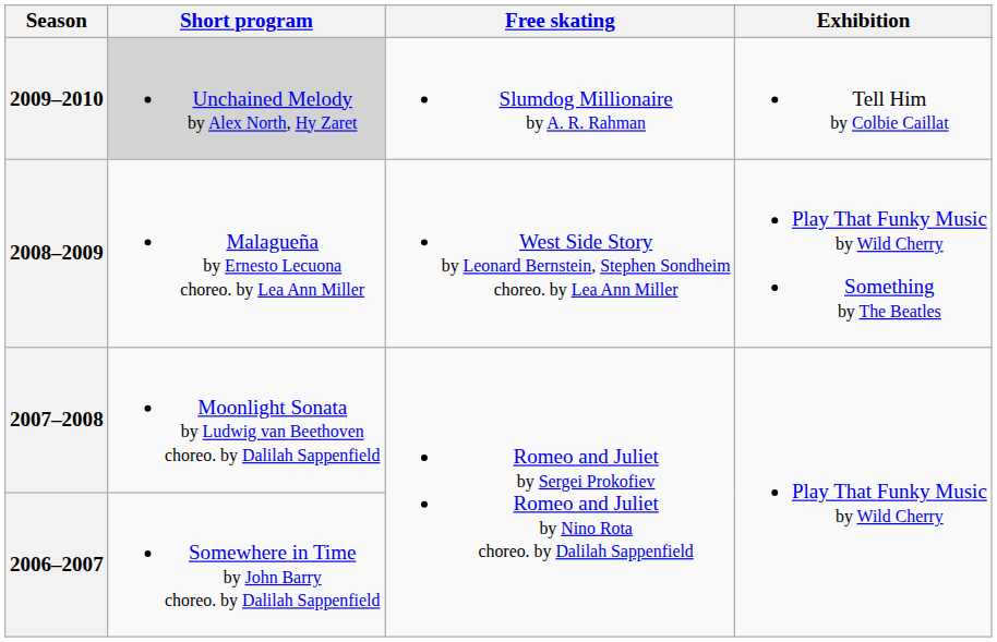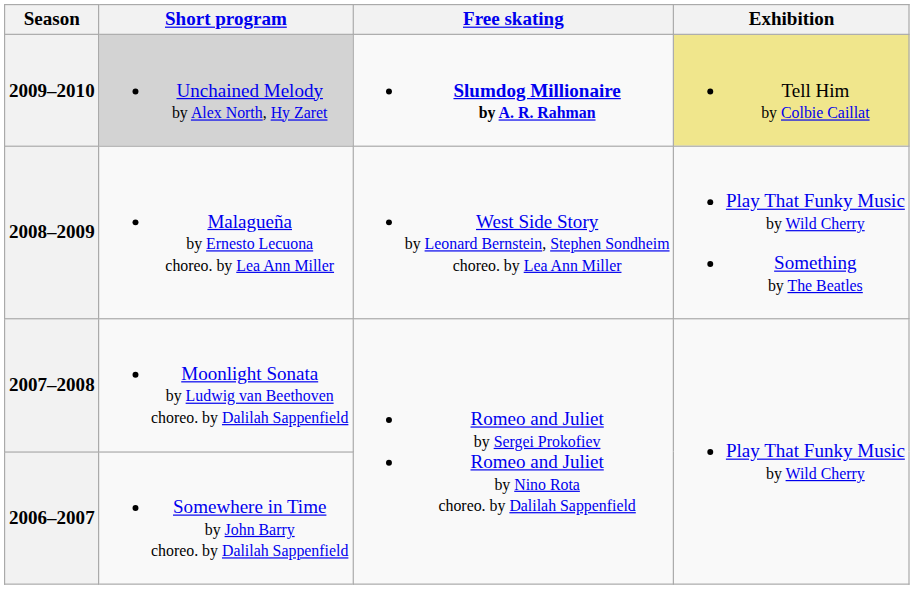2009–2010 | Free skating: normal -> bold
2009–2010 | Exhibition: no background -> khaki background
